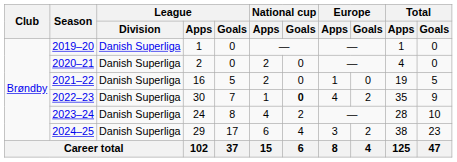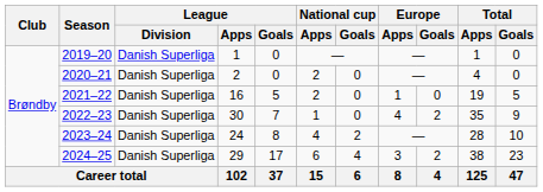2022–23 | National cup / Goals: bold -> normal
